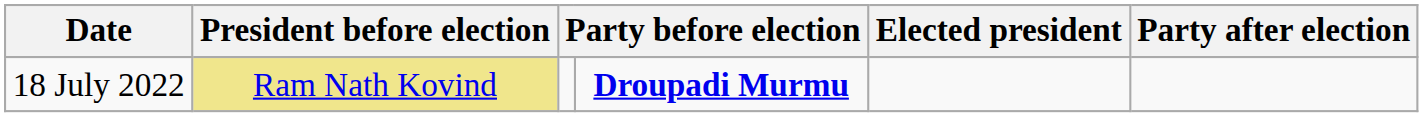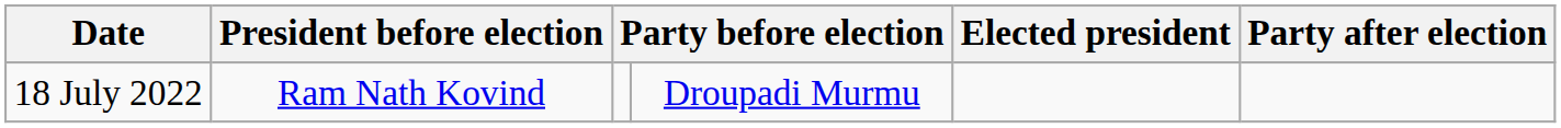18 July 2022 | President before election: khaki background -> no background
18 July 2022 | column 4: bold -> normal
